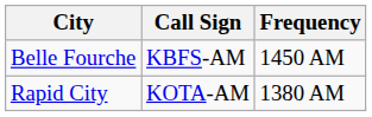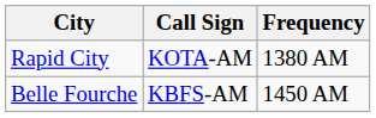rows swapped: Belle Fourche <-> Rapid City
